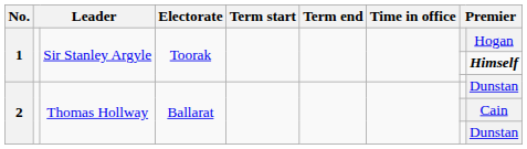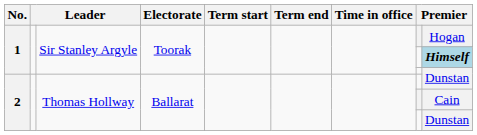row 3 | column 9: no background -> lightblue background
